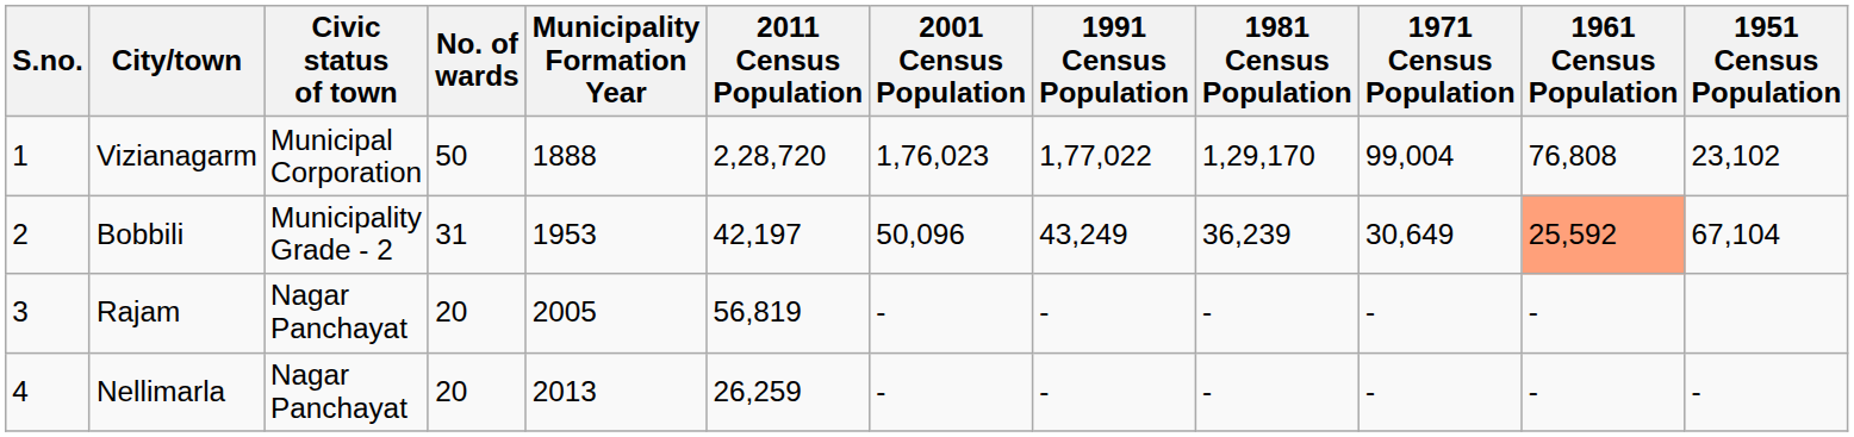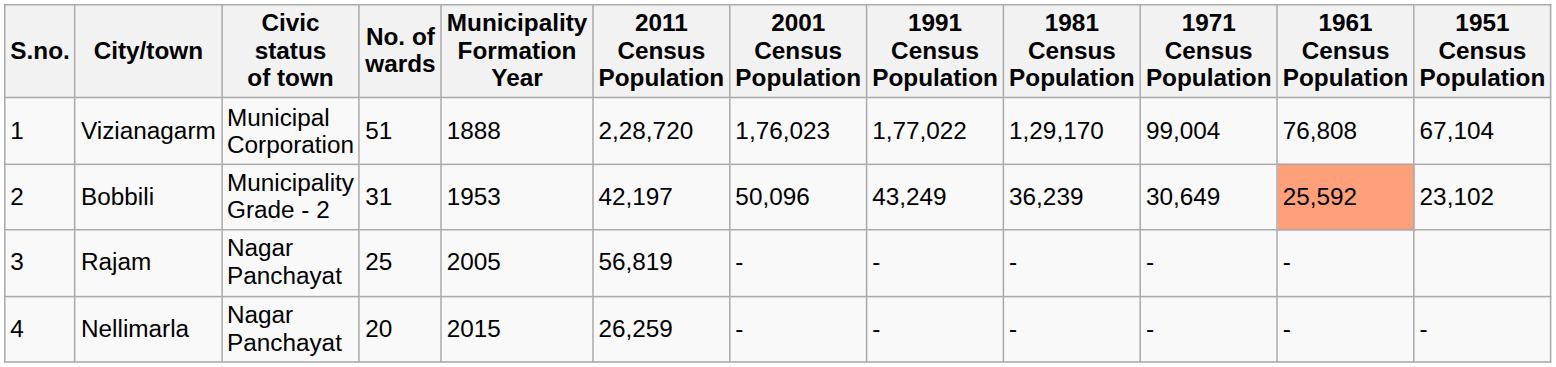Vizianagarm | No. of wards: 50 -> 51
Vizianagarm | 1951 Census Population: 23,102 -> 67,104
Bobbili | 1951 Census Population: 67,104 -> 23,102
Rajam | No. of wards: 20 -> 25
Nellimarla | Municipality Formation Year: 2013 -> 2015
